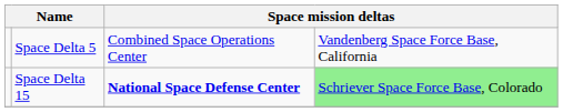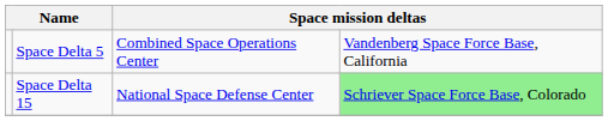Space Delta 15 | column 3: bold -> normal
